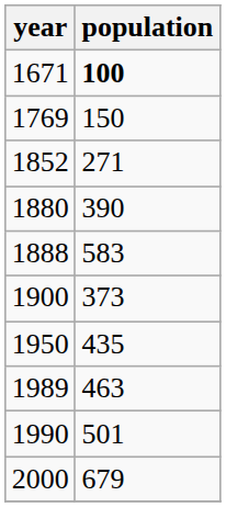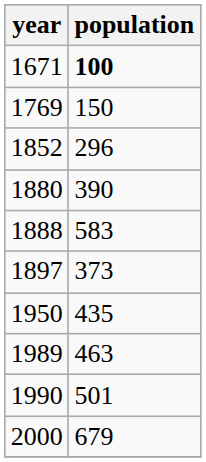row 4 | population: 271 -> 296
row 7 | year: 1900 -> 1897
